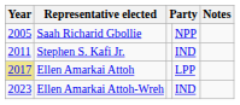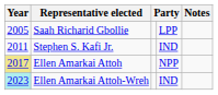Saah Richarid Gbollie | column 4: NPP -> LPP
Ellen Amarkai Attoh | column 4: LPP -> NPP
Ellen Amarkai Attoh-Wreh | Year: no background -> paleturquoise background
